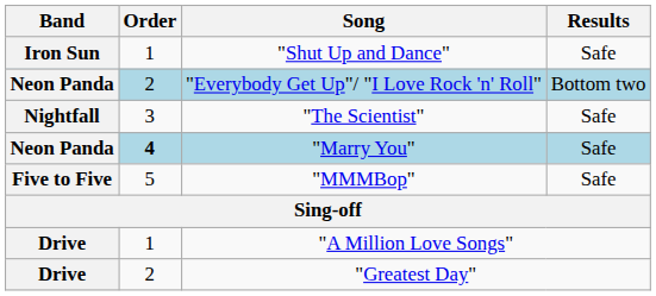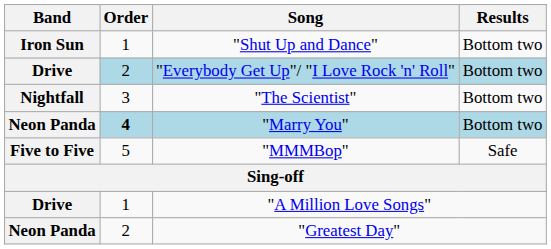"Shut Up and Dance" | Results: Safe -> Bottom two
"Everybody Get Up"/ "I Love Rock 'n' Roll" | Band: Neon Panda -> Drive
"The Scientist" | Results: Safe -> Bottom two
"Marry You" | Results: Safe -> Bottom two
"Greatest Day" | Band: Drive -> Neon Panda
